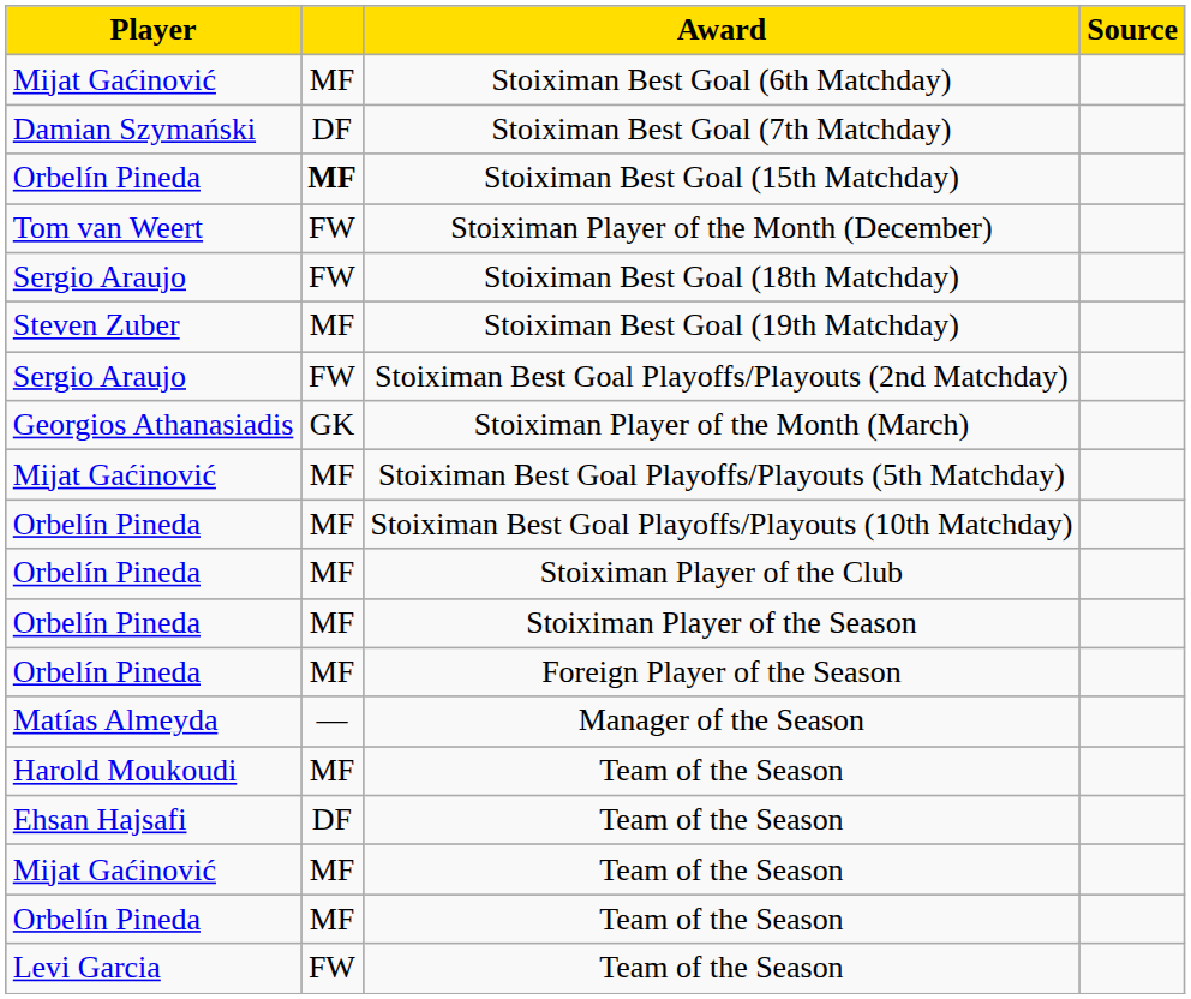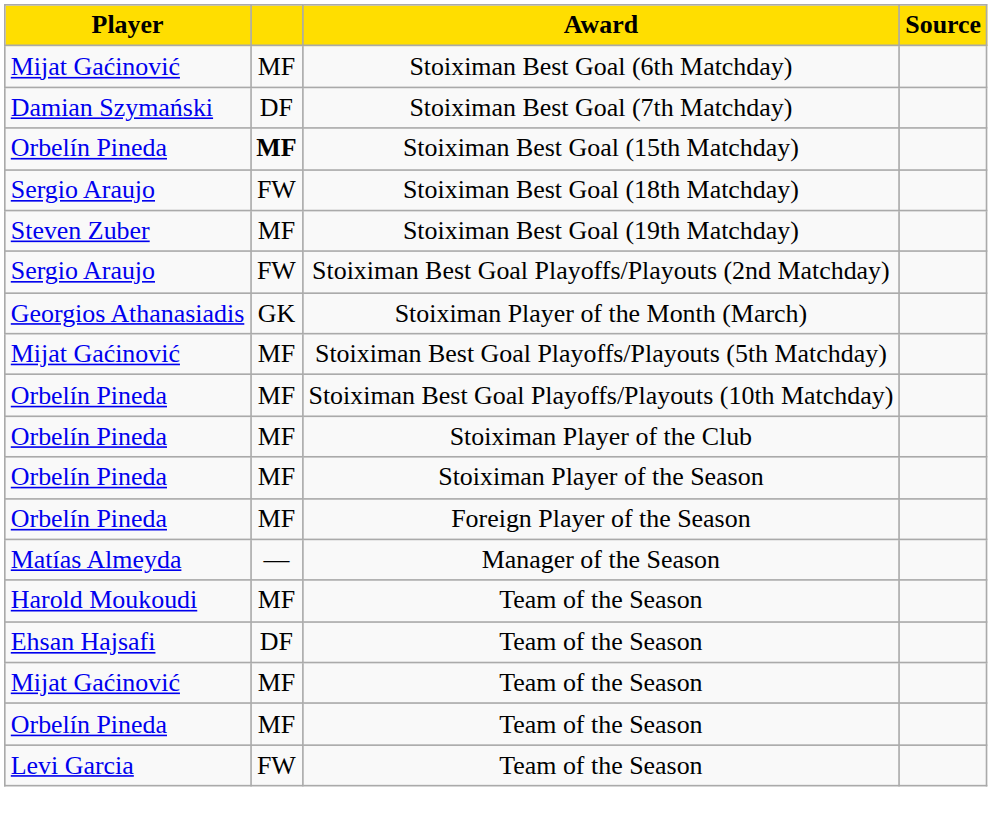- row: Tom van Weert | FW | Stoiximan Player of the Month (December)
